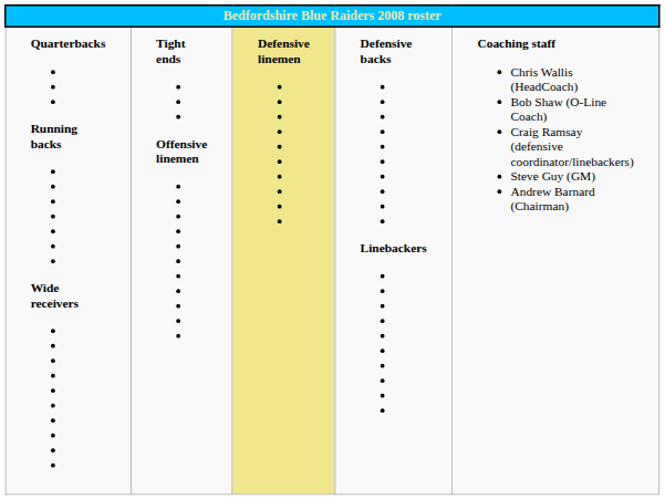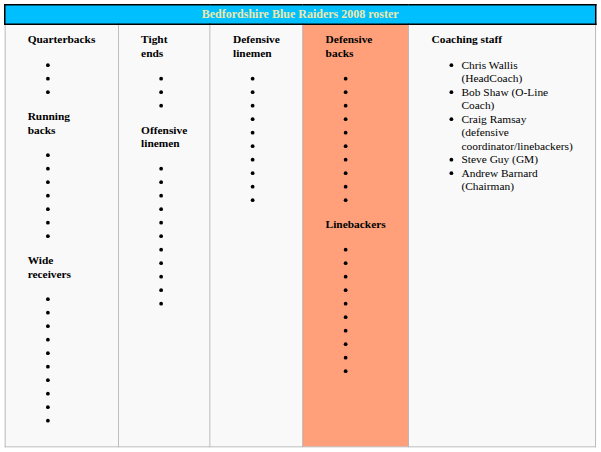Quarterbacks Running backs Wide receivers | column 3: khaki background -> no background
Quarterbacks Running backs Wide receivers | column 4: no background -> lightsalmon background
